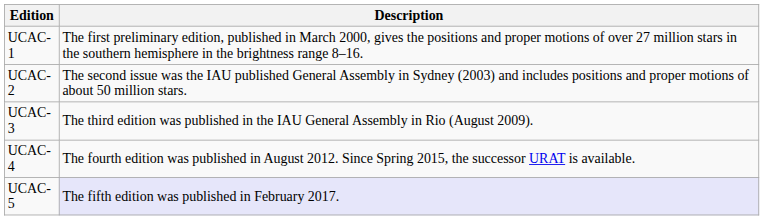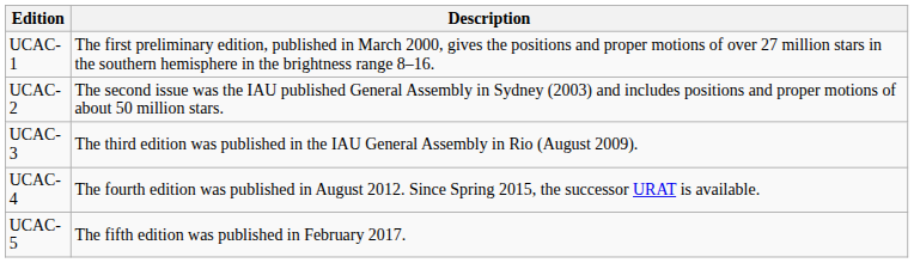UCAC-5 | Description: lavender background -> no background
